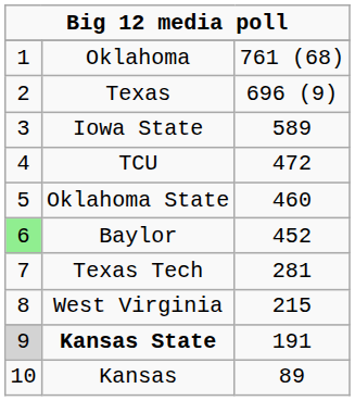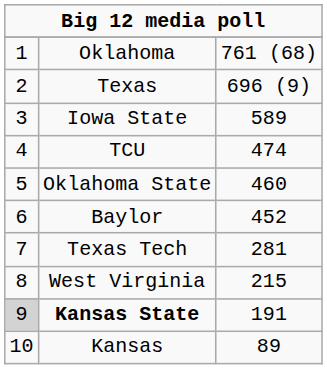TCU | column 3: 472 -> 474
Baylor | column 1: lightgreen background -> no background
